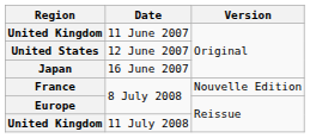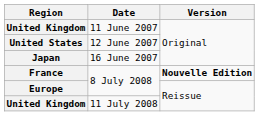France | Version: normal -> bold
